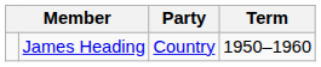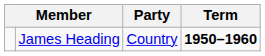James Heading | Term: normal -> bold
